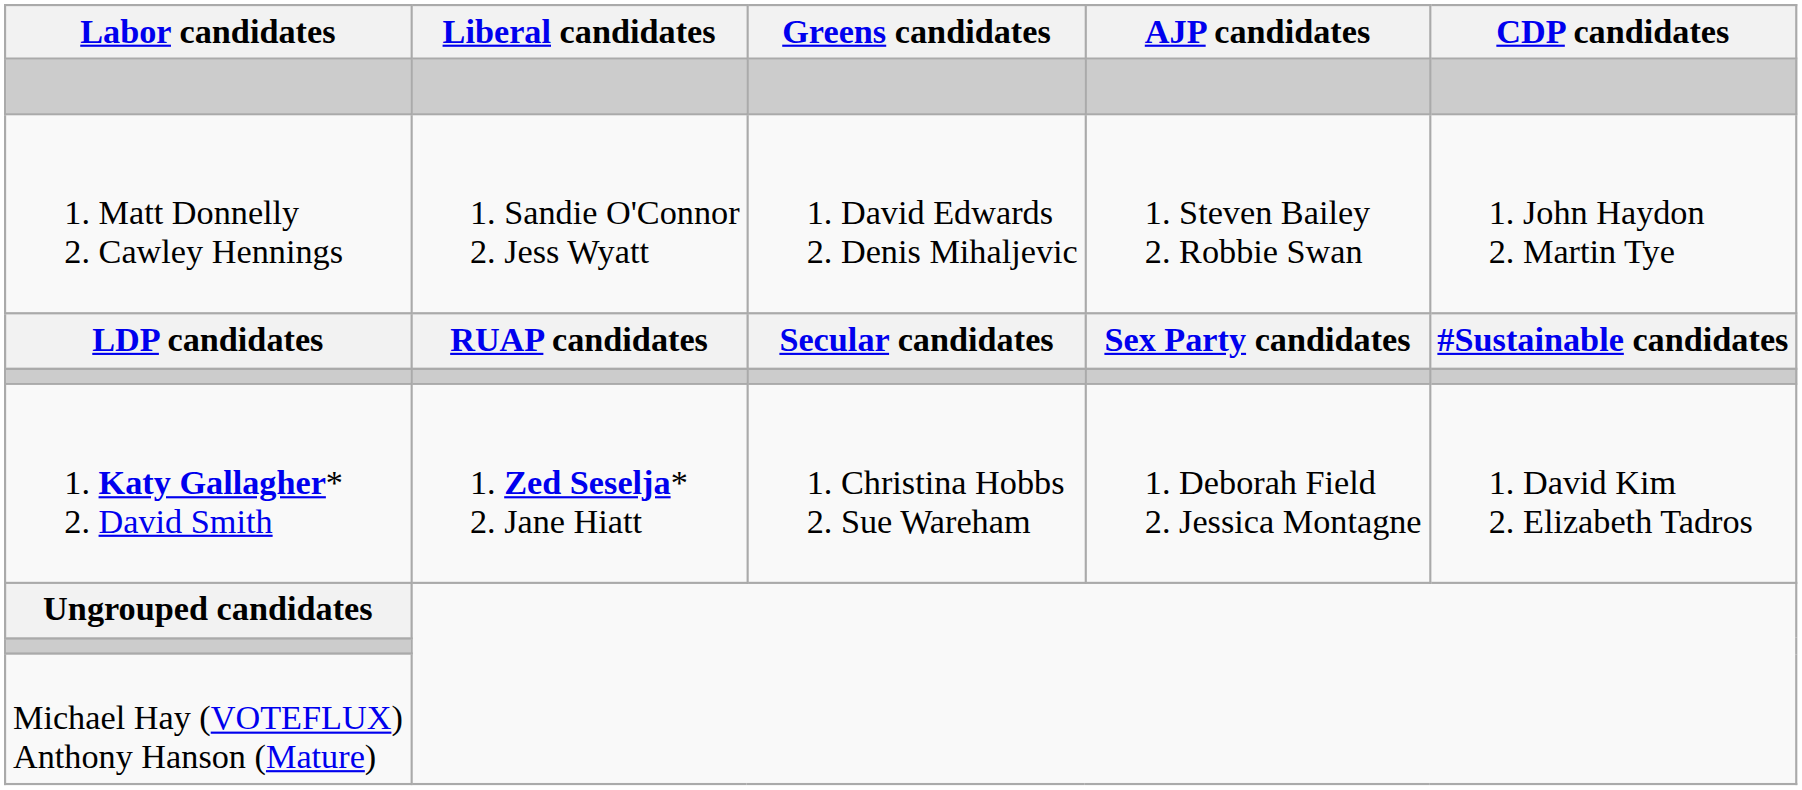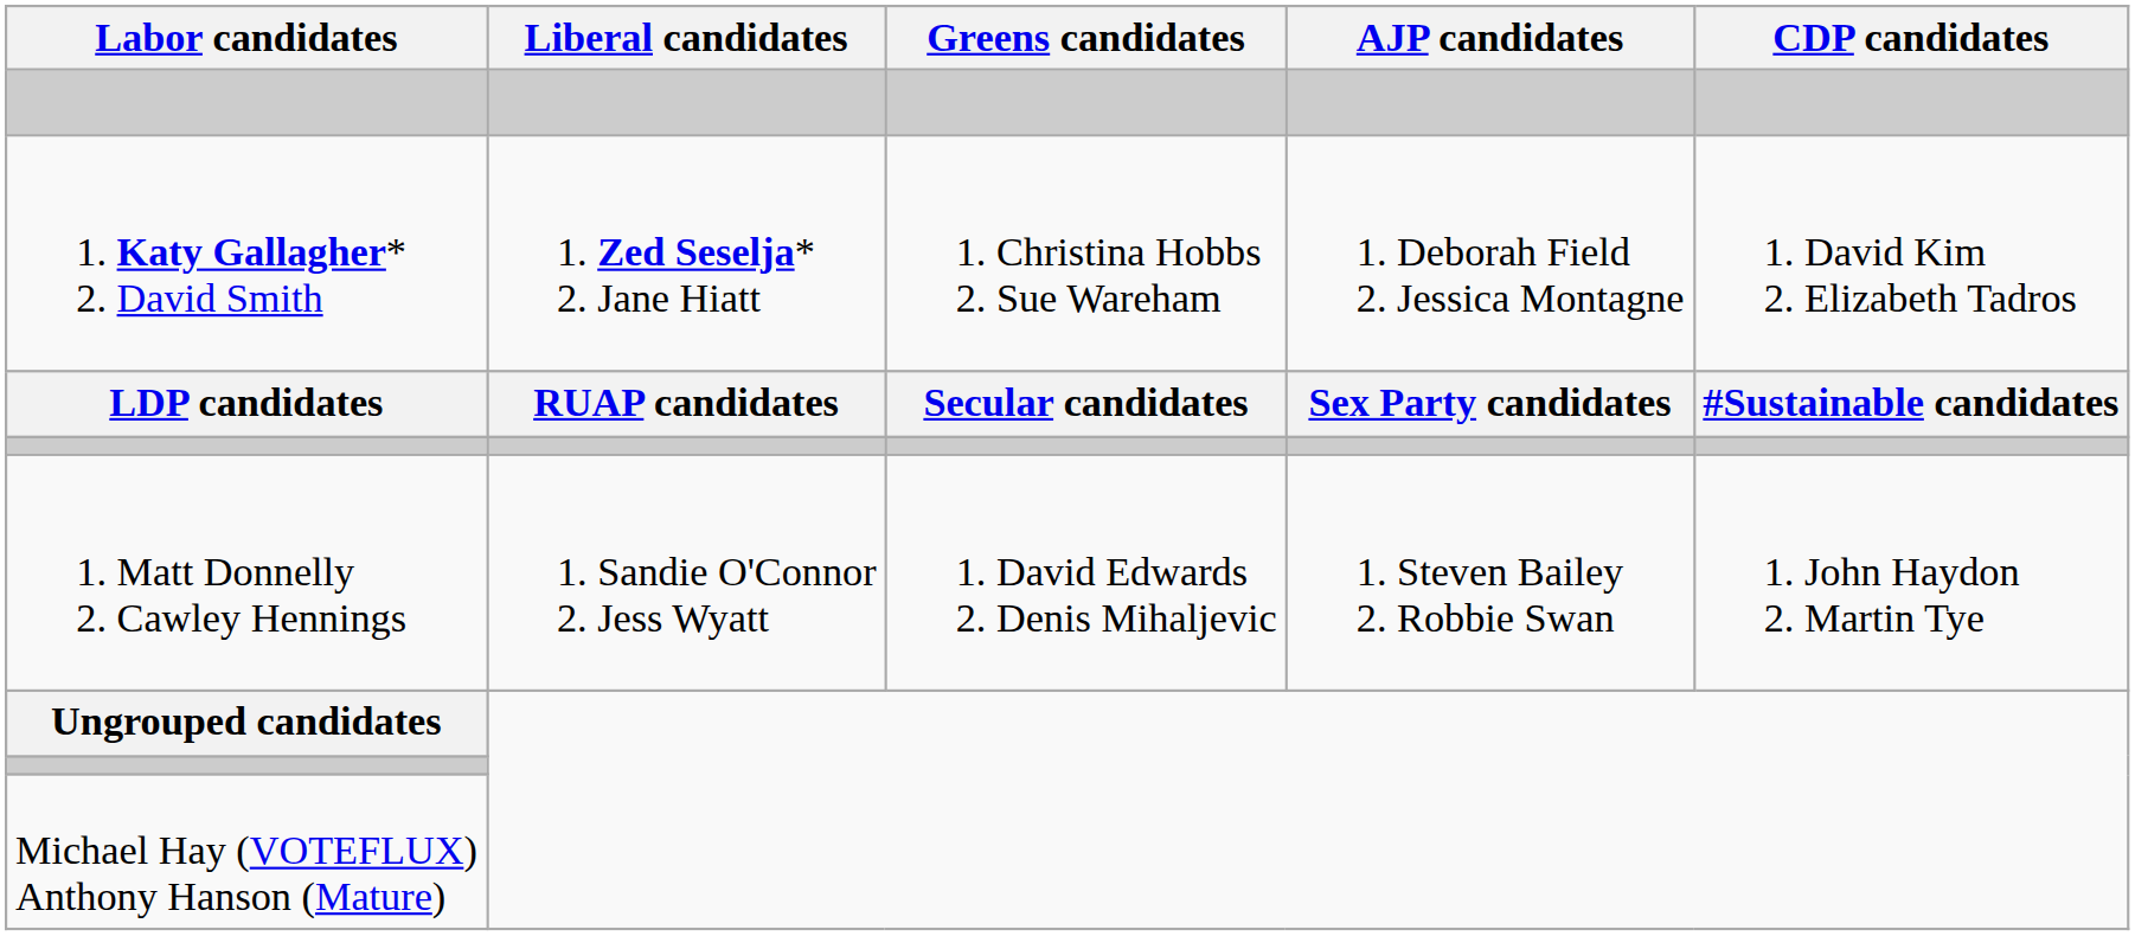rows swapped: Katy Gallagher* David Smith <-> Matt Donnelly Cawley Hennings
